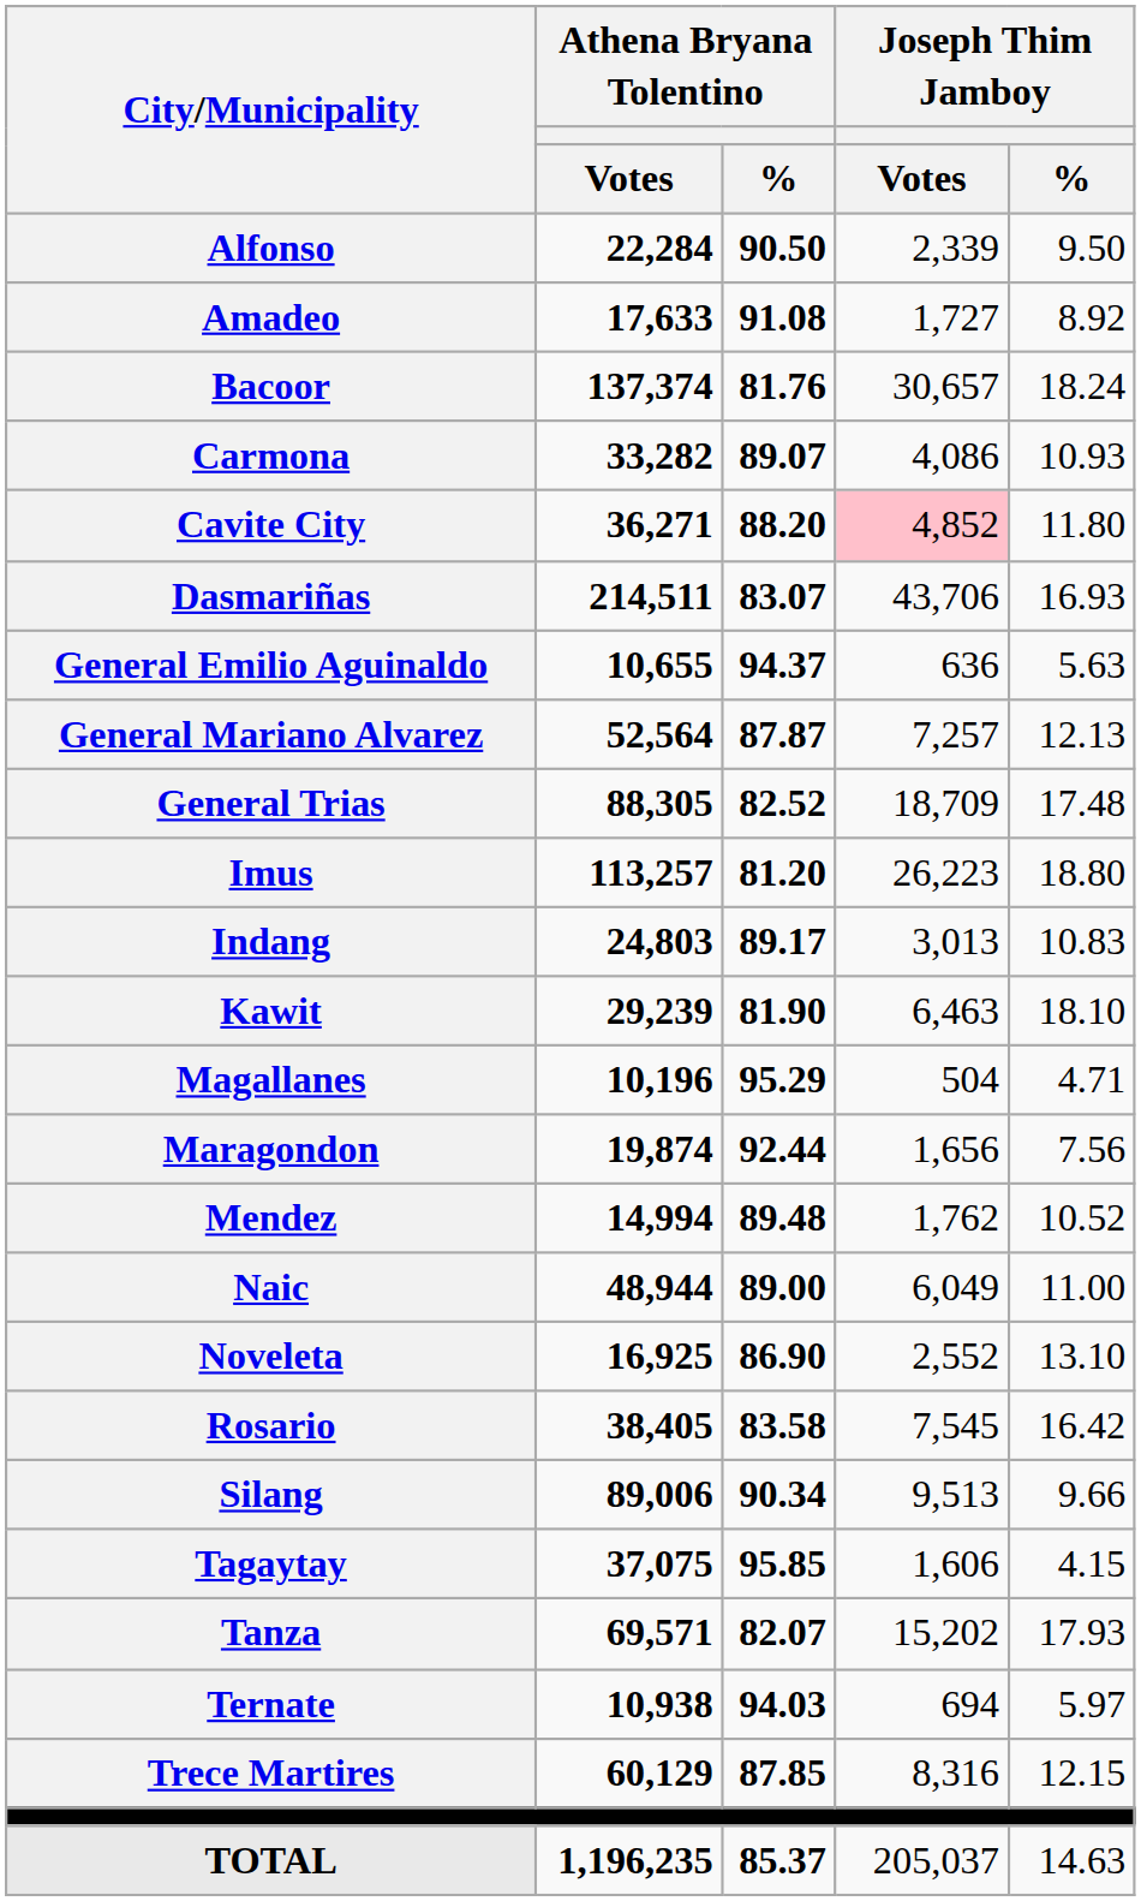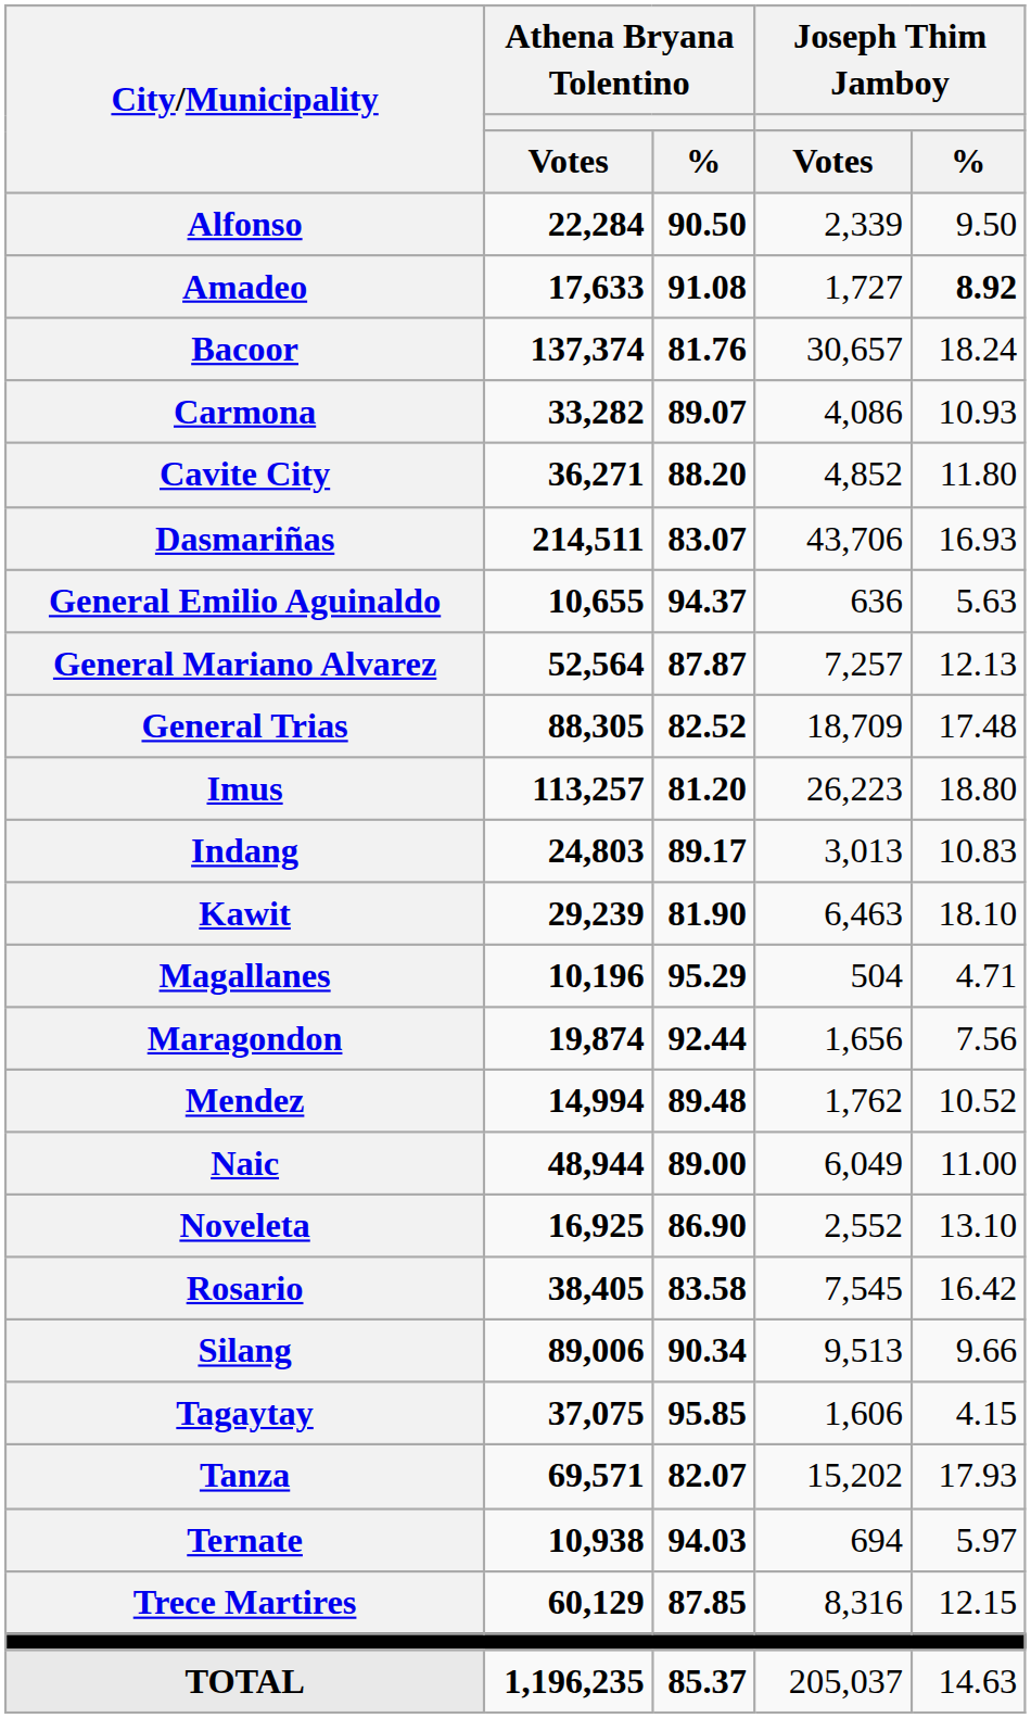Amadeo | Joseph Thim Jamboy / %: normal -> bold
Cavite City | Joseph Thim Jamboy / Votes: pink background -> no background
